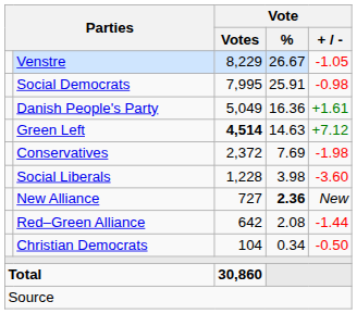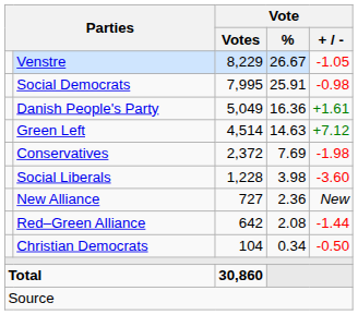Green Left | Vote / Votes: bold -> normal
New Alliance | Vote / %: bold -> normal
